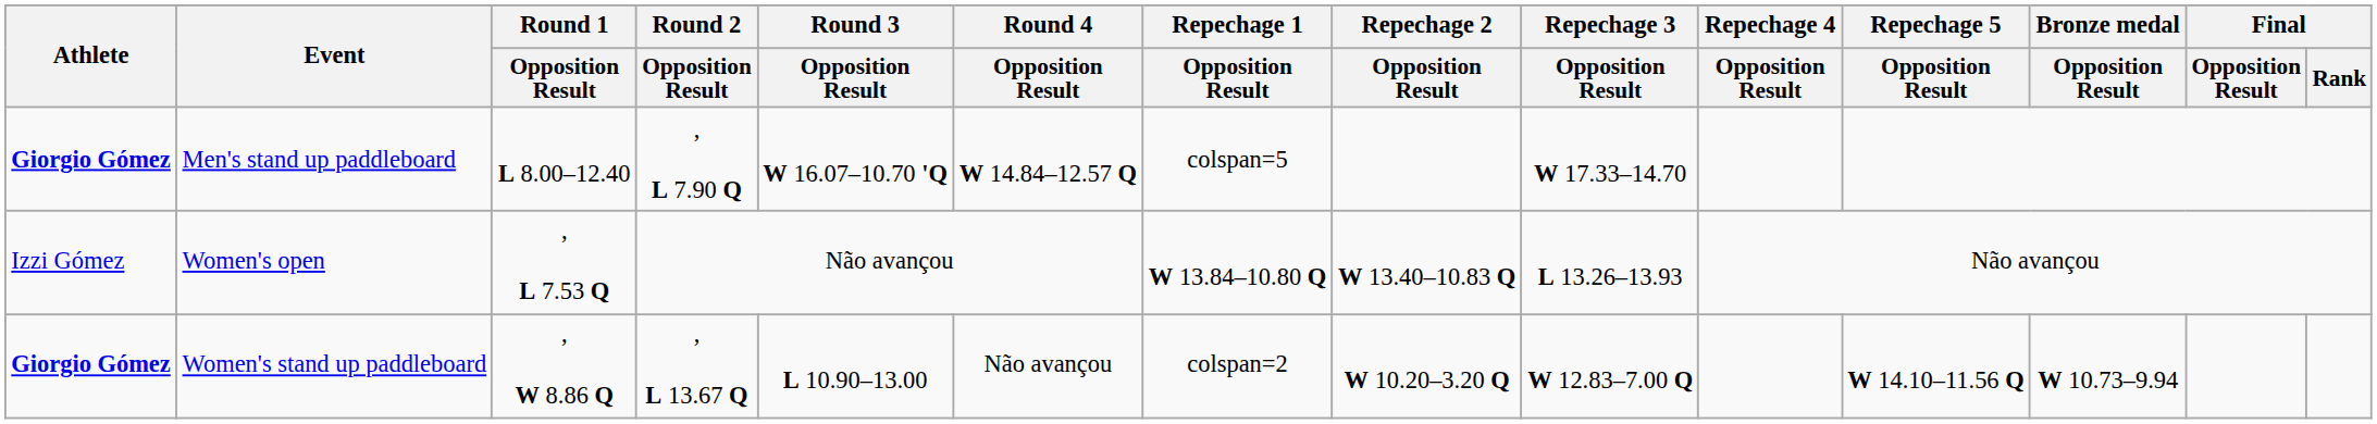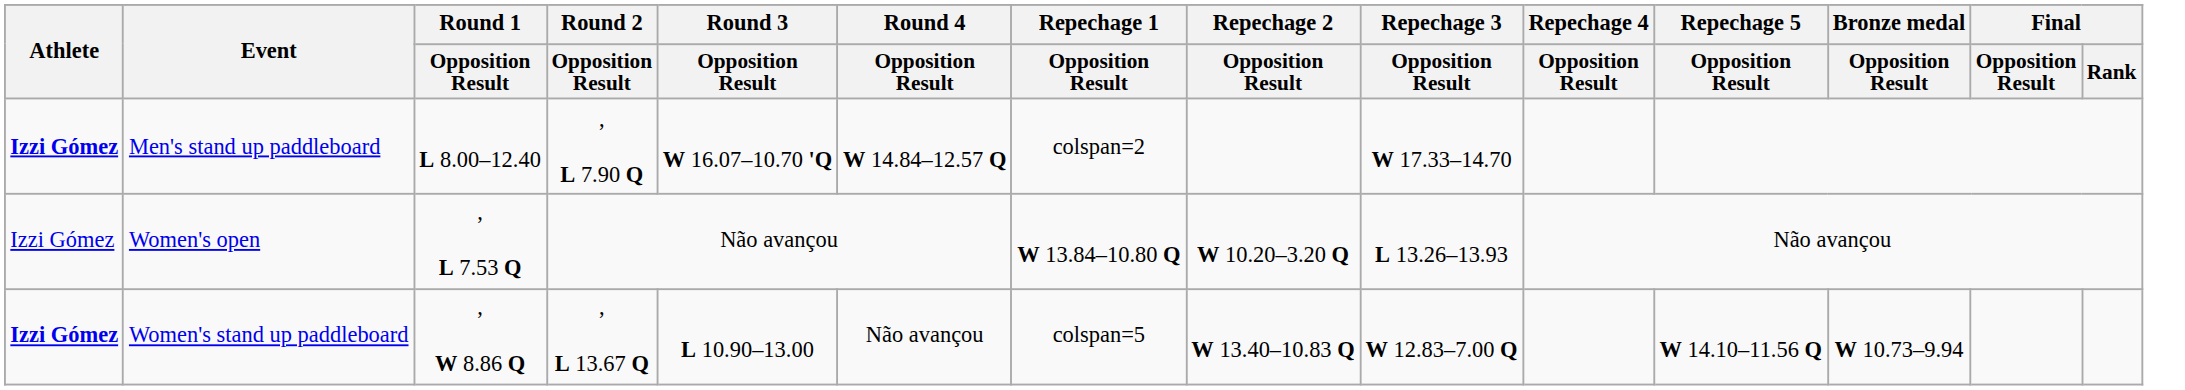Men's stand up paddleboard | Athlete: Giorgio Gómez -> Izzi Gómez
Men's stand up paddleboard | Repechage 1 / Opposition Result: colspan=5 -> colspan=2
Women's open | Repechage 2 / Opposition Result: W 13.40–10.83 Q -> W 10.20–3.20 Q
Women's stand up paddleboard | Athlete: Giorgio Gómez -> Izzi Gómez
Women's stand up paddleboard | Repechage 1 / Opposition Result: colspan=2 -> colspan=5
Women's stand up paddleboard | Repechage 2 / Opposition Result: W 10.20–3.20 Q -> W 13.40–10.83 Q
